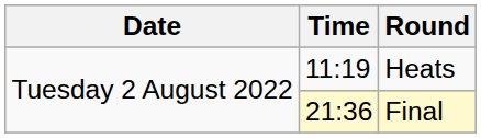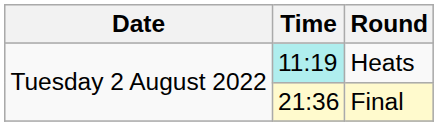Heats | Time: no background -> paleturquoise background
